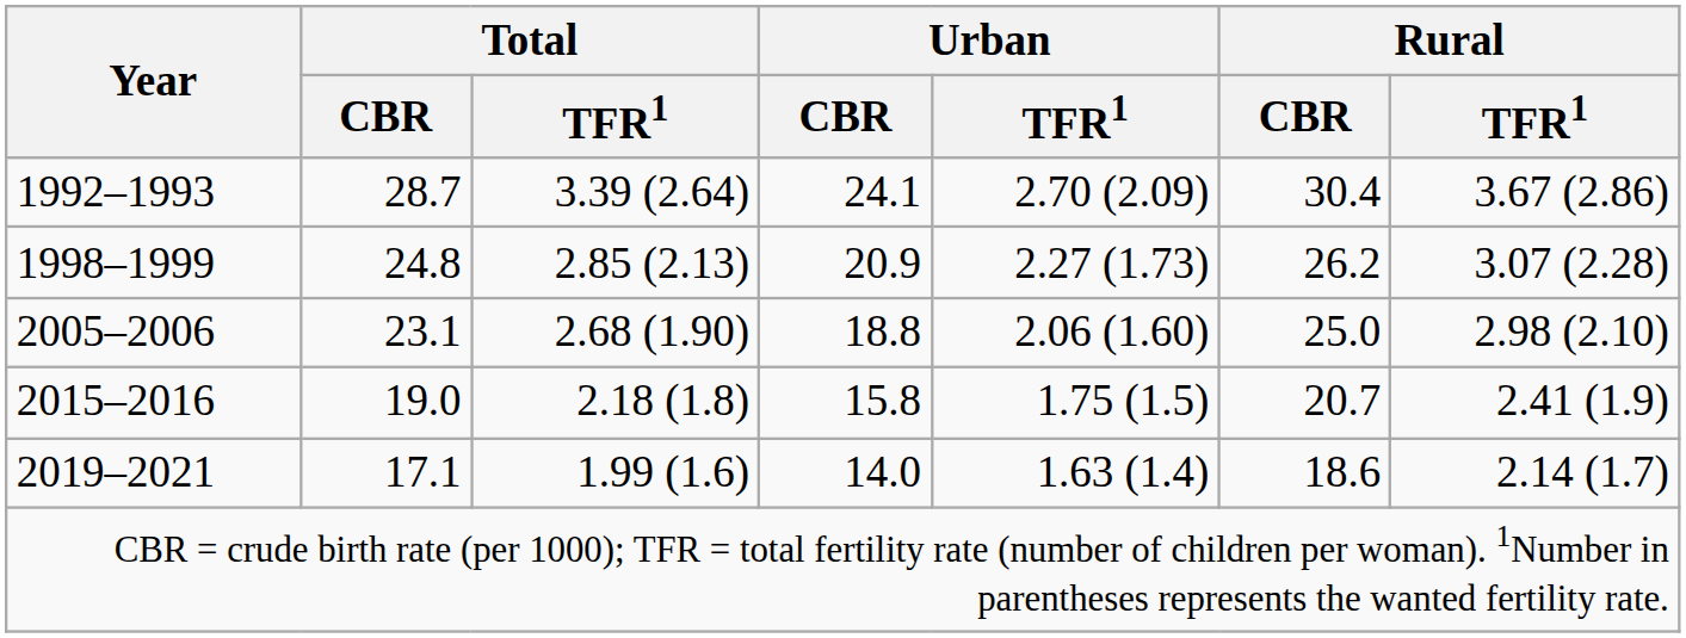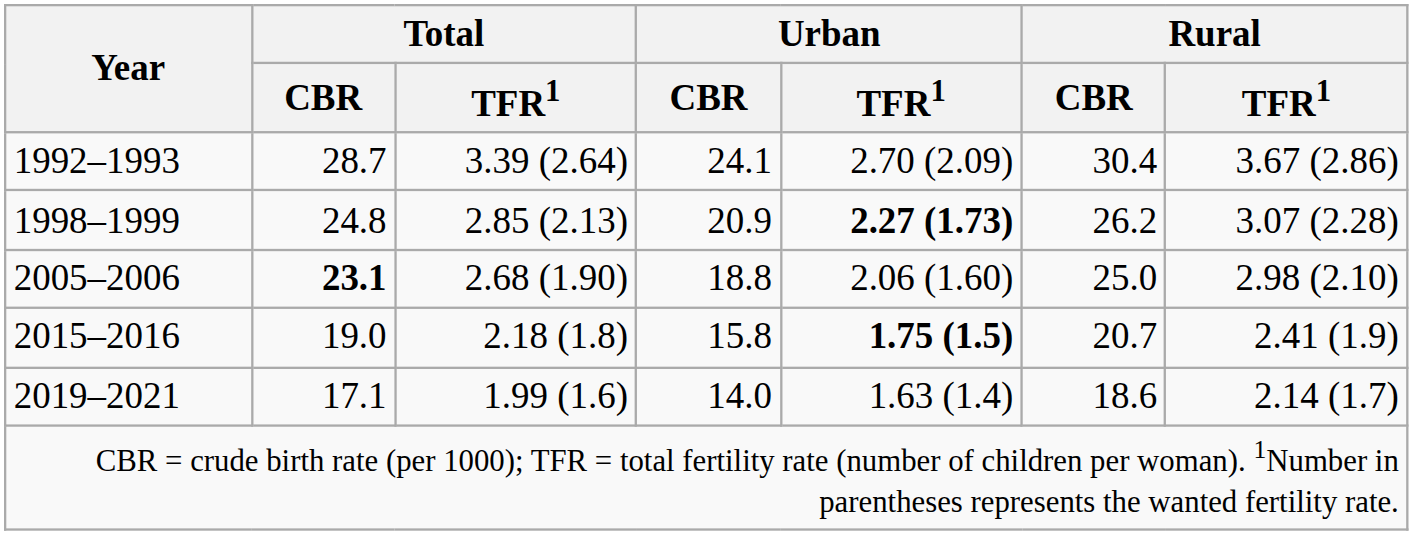1998–1999 | Urban / TFR1: normal -> bold
2005–2006 | Total / CBR: normal -> bold
2015–2016 | Urban / TFR1: normal -> bold
